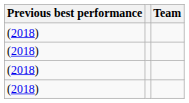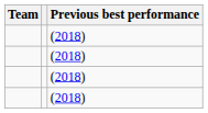columns swapped: Team <-> Previous best performance
